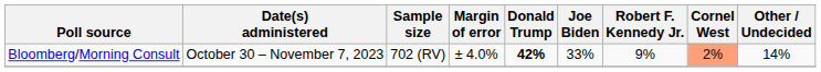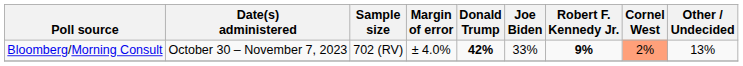Bloomberg/Morning Consult | Robert F. Kennedy Jr.: normal -> bold
Bloomberg/Morning Consult | Other / Undecided: 14% -> 13%
